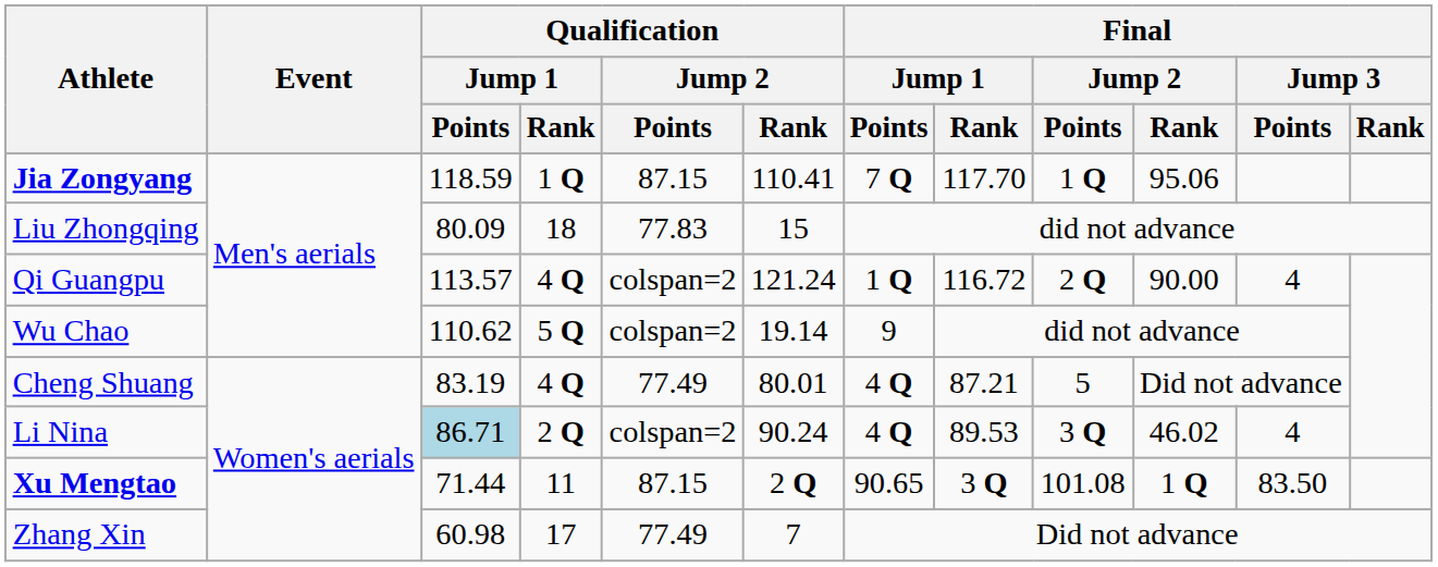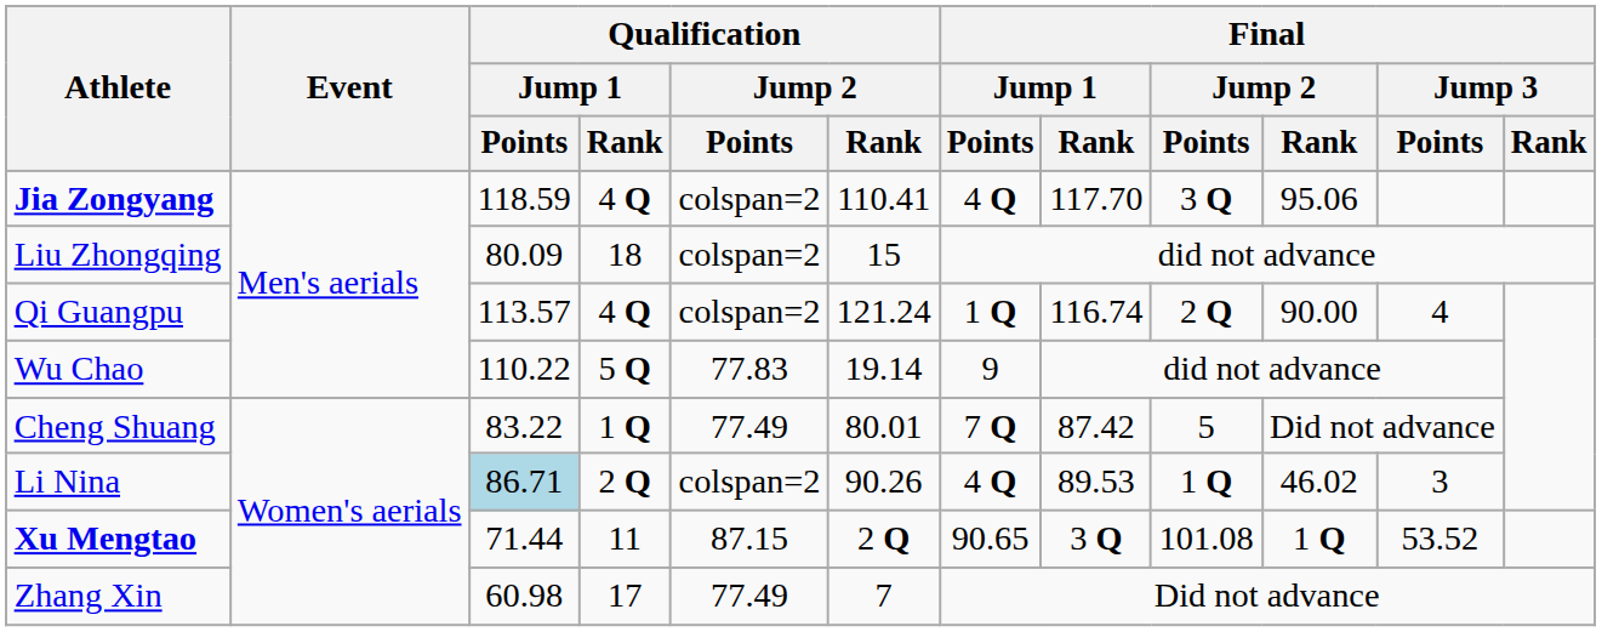Jia Zongyang | Qualification / Jump 1 / Rank: 1 Q -> 4 Q
Jia Zongyang | Qualification / Jump 2 / Points: 87.15 -> colspan=2
Jia Zongyang | Final / Jump 1 / Points: 7 Q -> 4 Q
Jia Zongyang | Final / Jump 2 / Points: 1 Q -> 3 Q
Liu Zhongqing | Qualification / Jump 2 / Points: 77.83 -> colspan=2
Qi Guangpu | Final / Jump 1 / Rank: 116.72 -> 116.74
Wu Chao | Qualification / Jump 1 / Points: 110.62 -> 110.22
Wu Chao | Qualification / Jump 2 / Points: colspan=2 -> 77.83
Cheng Shuang | Qualification / Jump 1 / Points: 83.19 -> 83.22
Cheng Shuang | Qualification / Jump 1 / Rank: 4 Q -> 1 Q
Cheng Shuang | Final / Jump 1 / Points: 4 Q -> 7 Q
Cheng Shuang | Final / Jump 1 / Rank: 87.21 -> 87.42
Li Nina | Qualification / Jump 2 / Rank: 90.24 -> 90.26
Li Nina | Final / Jump 2 / Points: 3 Q -> 1 Q
Li Nina | Final / Jump 3 / Points: 4 -> 3
Xu Mengtao | Final / Jump 3 / Points: 83.50 -> 53.52
